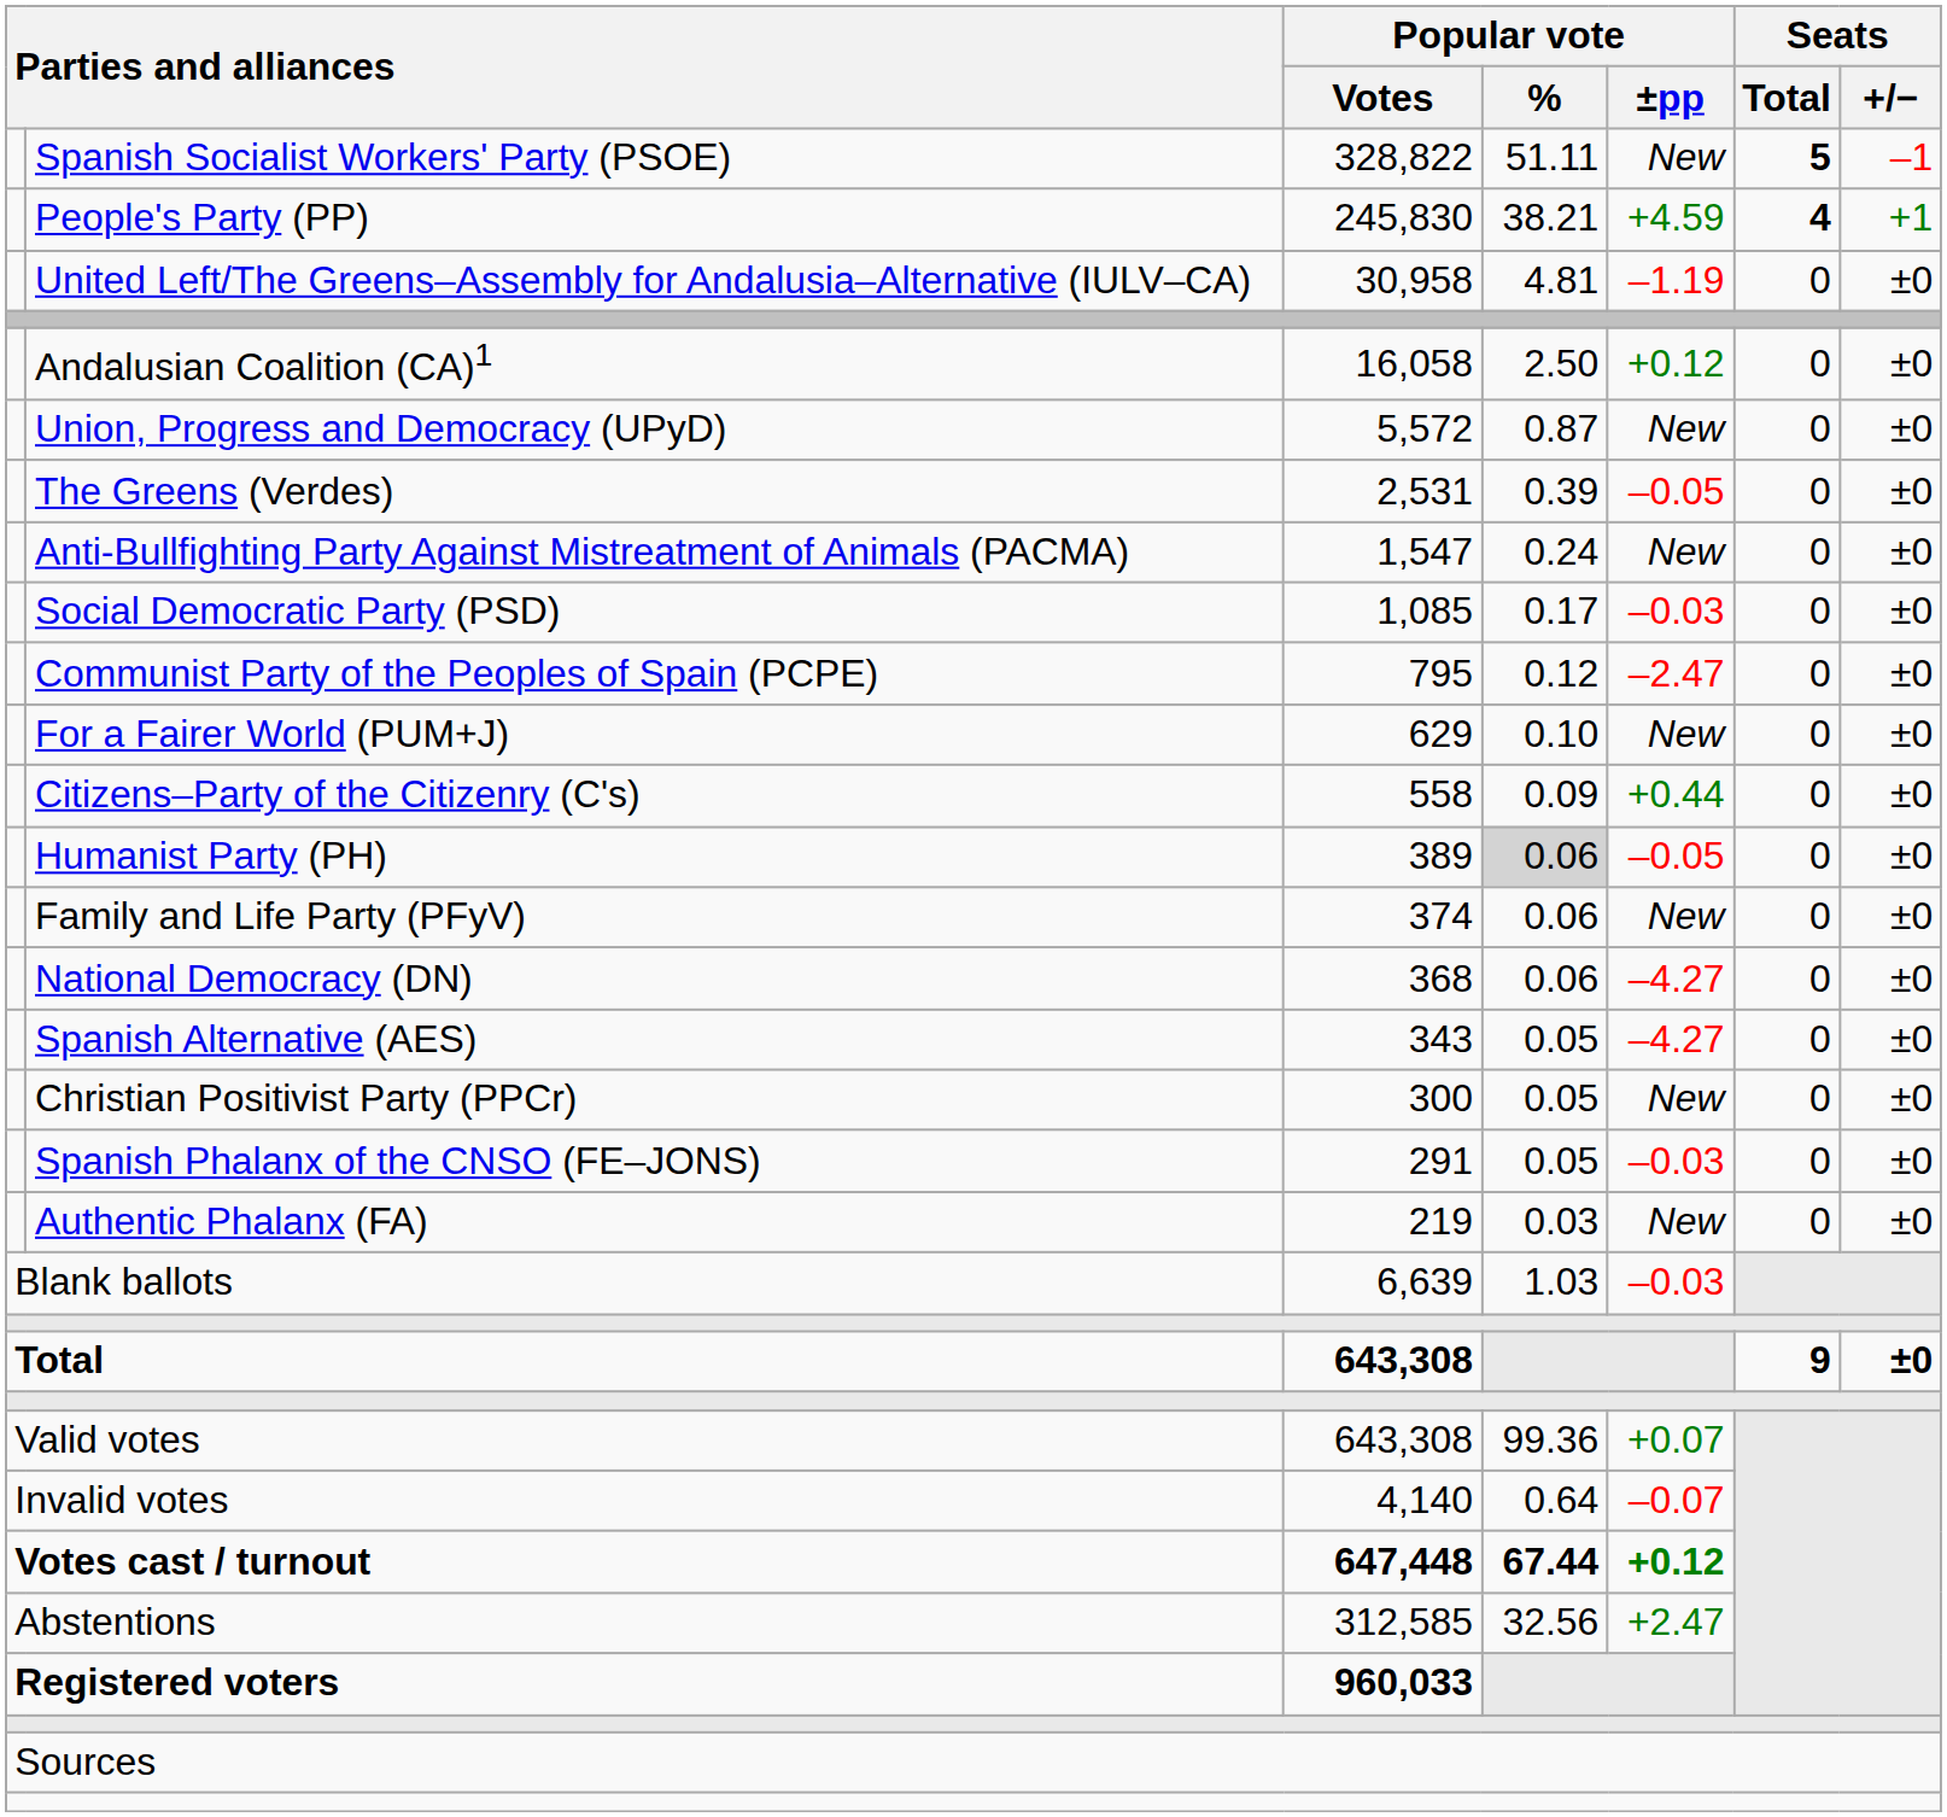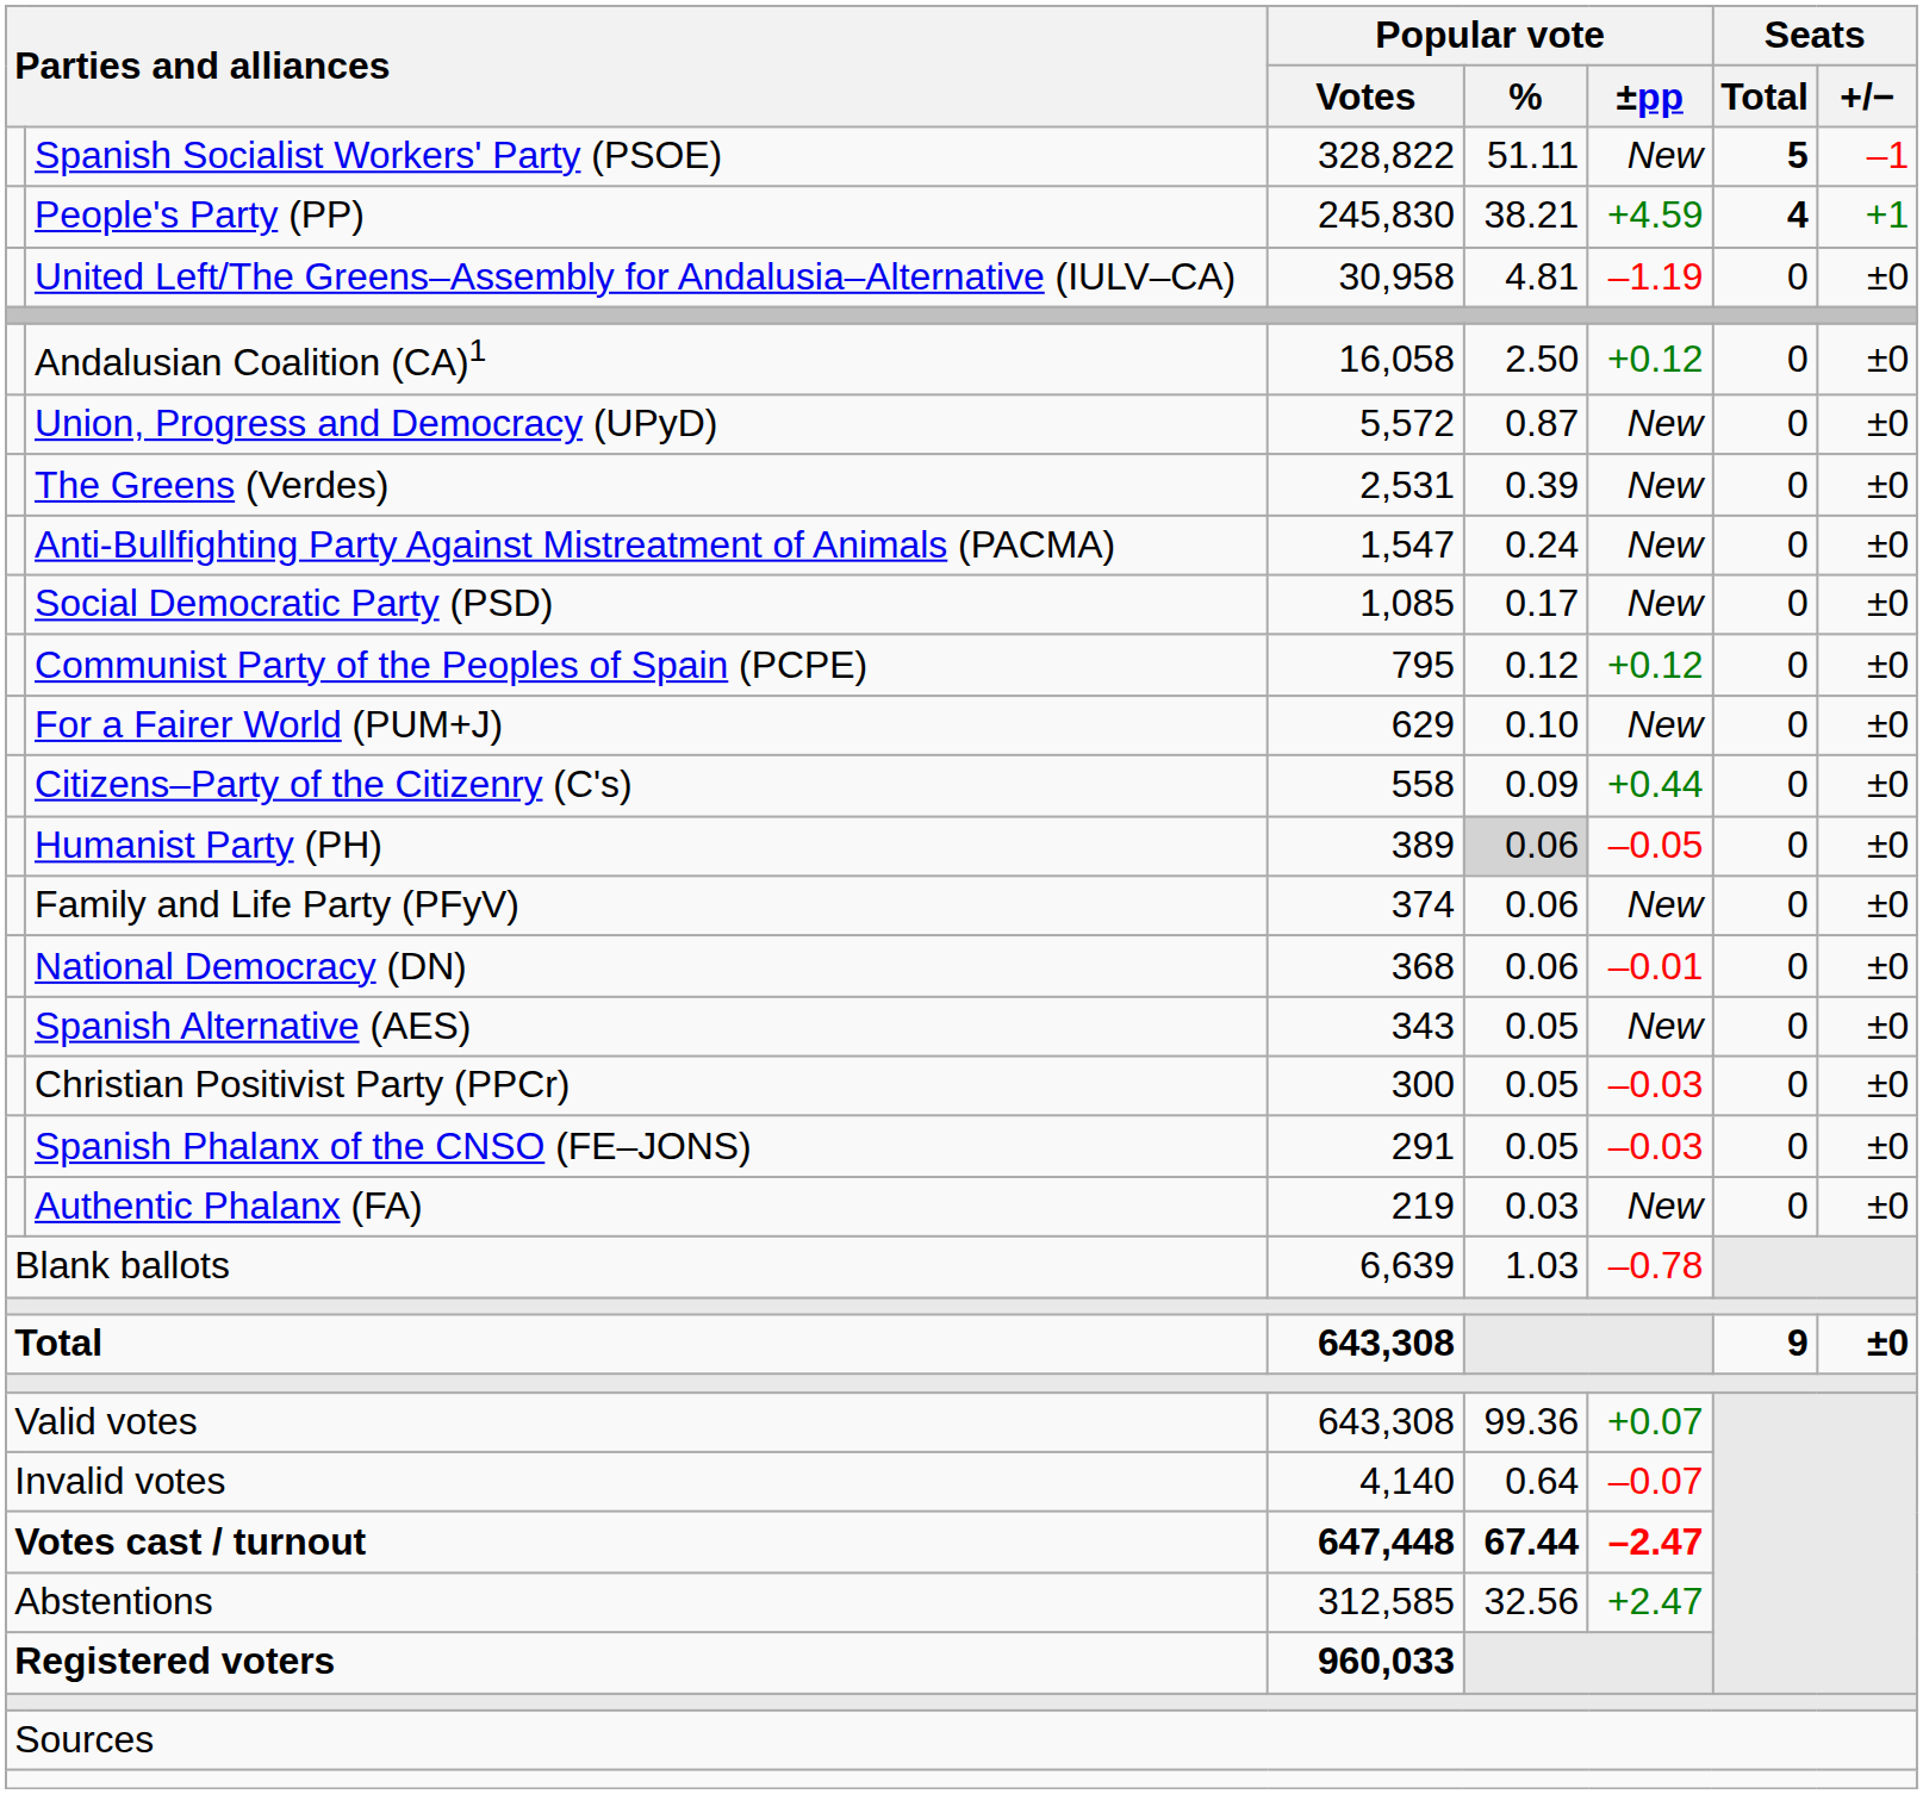The Greens (Verdes) | Popular vote / ±pp: –0.05 -> New
Social Democratic Party (PSD) | Popular vote / ±pp: –0.03 -> New
Communist Party of the Peoples of Spain (PCPE) | Popular vote / ±pp: –2.47 -> +0.12
National Democracy (DN) | Popular vote / ±pp: –4.27 -> –0.01
Spanish Alternative (AES) | Popular vote / ±pp: –4.27 -> New
Christian Positivist Party (PPCr) | Popular vote / ±pp: New -> –0.03
Blank ballots | Popular vote / ±pp: –0.03 -> –0.78
Votes cast / turnout | Popular vote / ±pp: +0.12 -> –2.47
